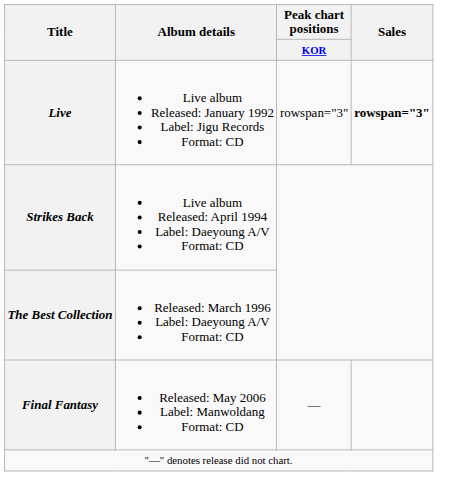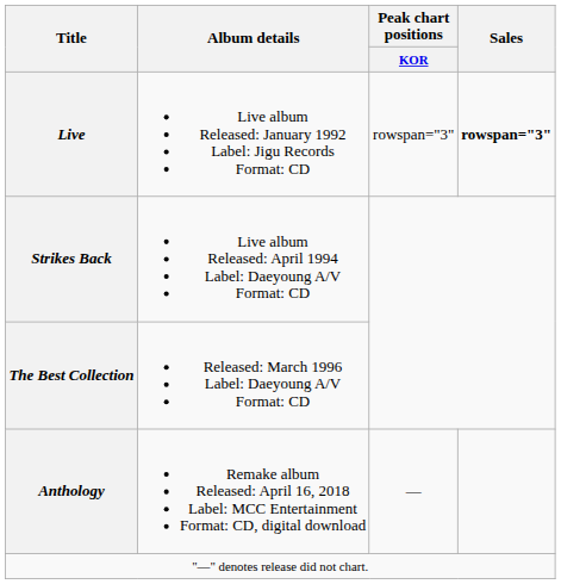- row: Final Fantasy | Released: May 2006 Label: Manwoldang Format: CD | —
+ row: Anthology | Remake album Released: April 16, 2018 Label: MCC Entertainment Format: CD, digital download | —
